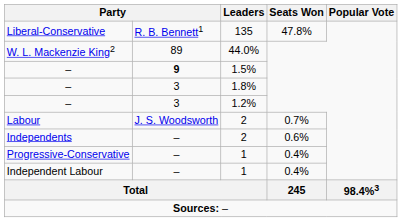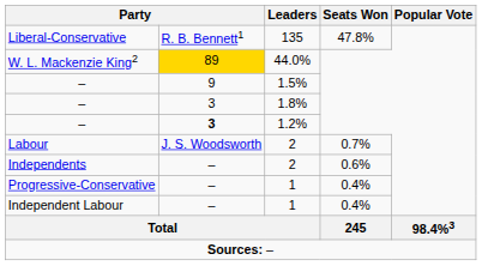W. L. Mackenzie King2 | column 2: no background -> gold background
– / 1.5% | column 2: bold -> normal
– / 1.2% | column 2: normal -> bold
